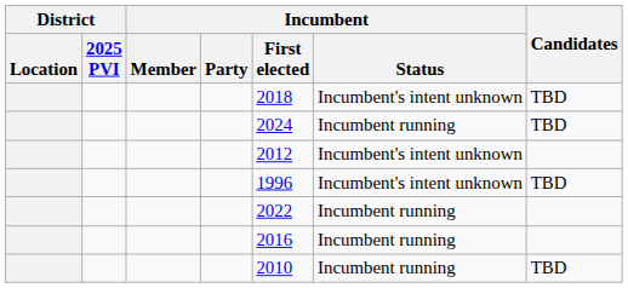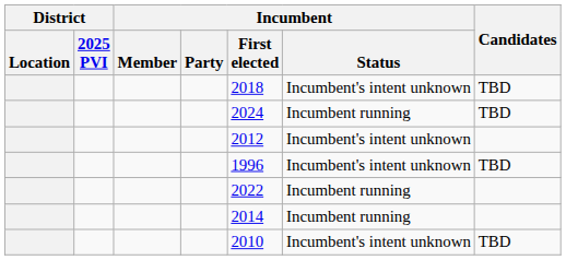row 8 | Incumbent / First elected: 2016 -> 2014
row 9 | Incumbent / Status: Incumbent running -> Incumbent's intent unknown
